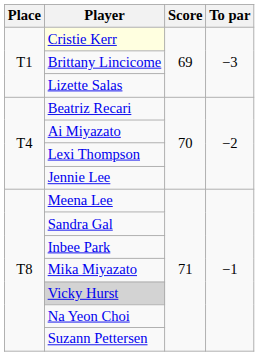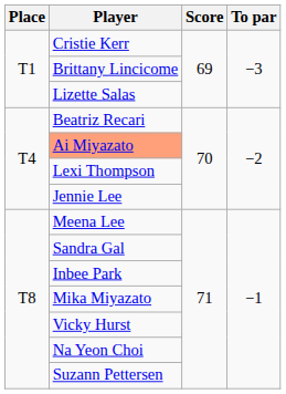Cristie Kerr | Player: lightyellow background -> no background
Ai Miyazato | Player: no background -> lightsalmon background
Vicky Hurst | Player: lightgrey background -> no background
